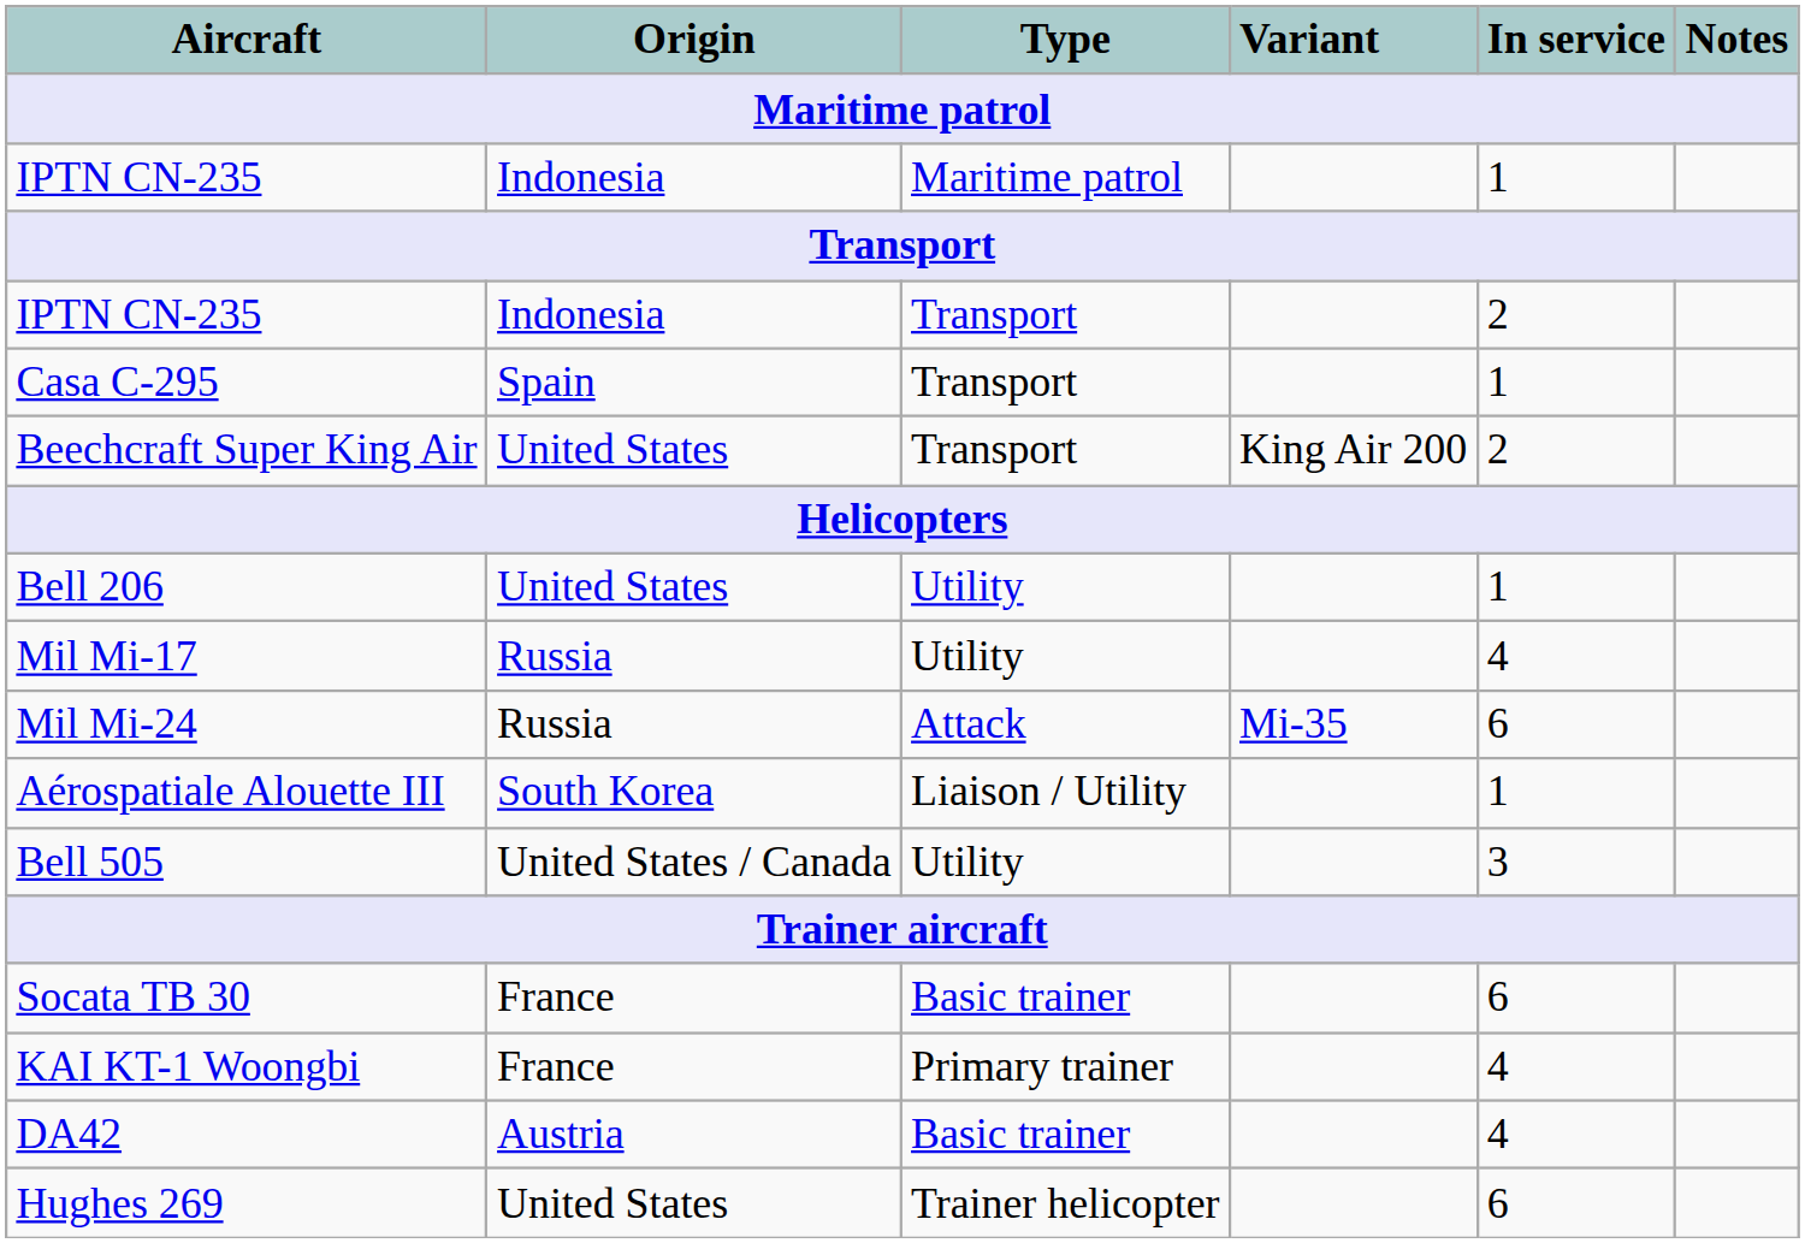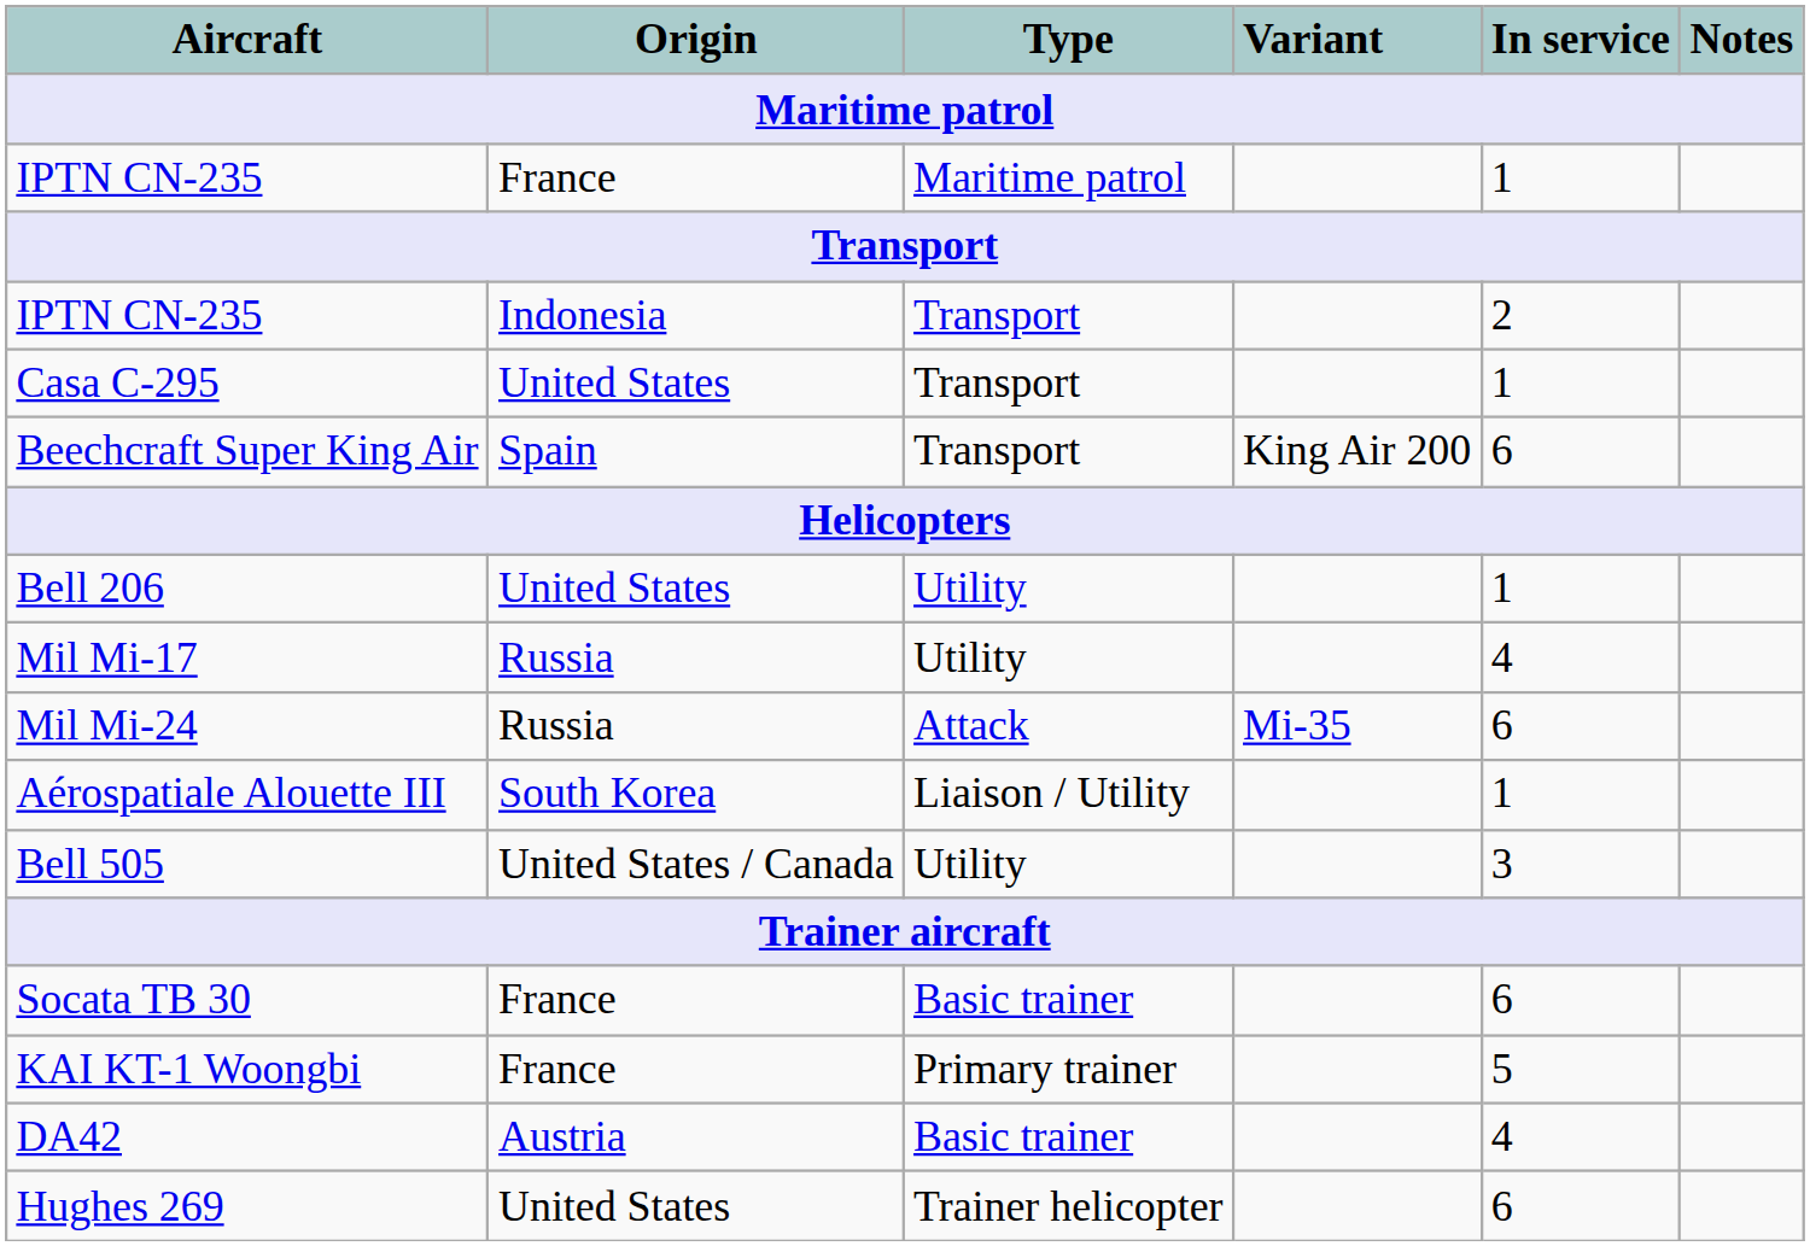IPTN CN-235 / Maritime patrol | Origin: Indonesia -> France
Casa C-295 | Origin: Spain -> United States
Beechcraft Super King Air | Origin: United States -> Spain
Beechcraft Super King Air | In service: 2 -> 6
KAI KT-1 Woongbi | In service: 4 -> 5
